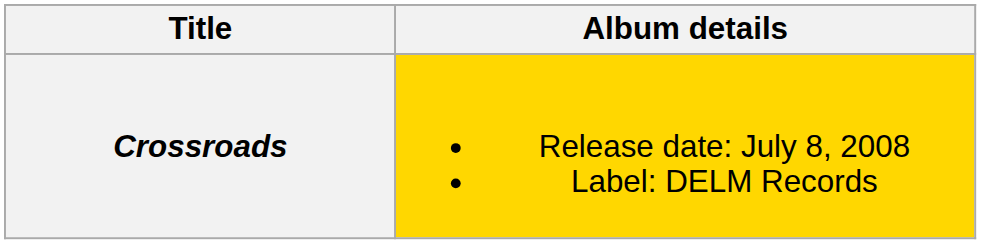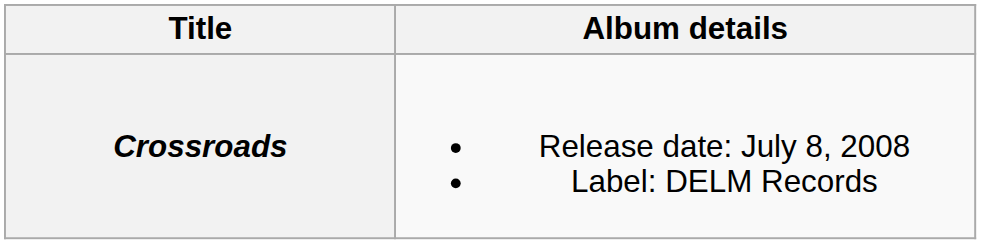Crossroads | Album details: gold background -> no background
